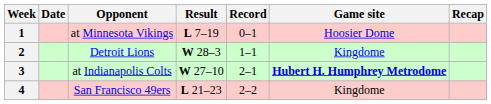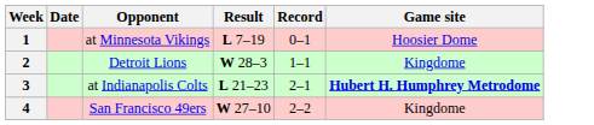- column: Recap
3 | Result: W 27–10 -> L 21–23
4 | Result: L 21–23 -> W 27–10
